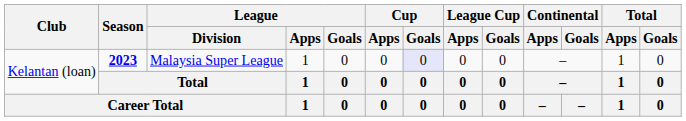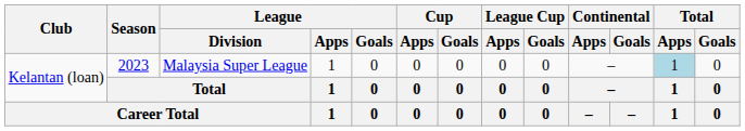Kelantan (loan) / Malaysia Super League | Season: bold -> normal
Kelantan (loan) / Malaysia Super League | Cup / Goals: lavender background -> no background
Kelantan (loan) / Malaysia Super League | Total / Apps: no background -> lightblue background
